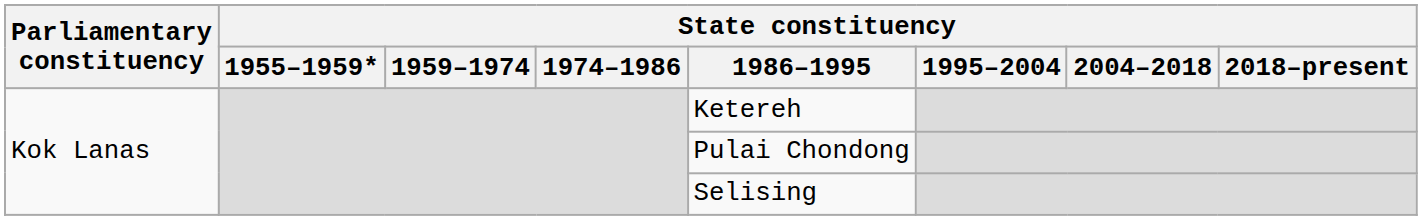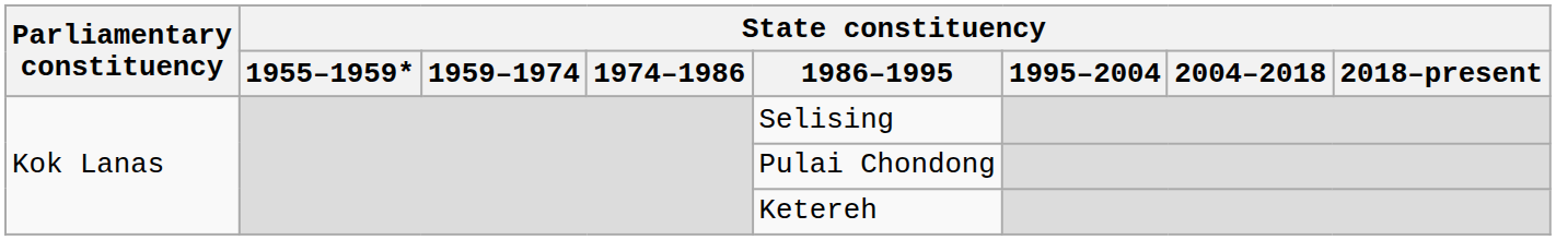row 3 | State constituency / 1986–1995: Ketereh -> Selising
row 5 | State constituency / 1986–1995: Selising -> Ketereh
